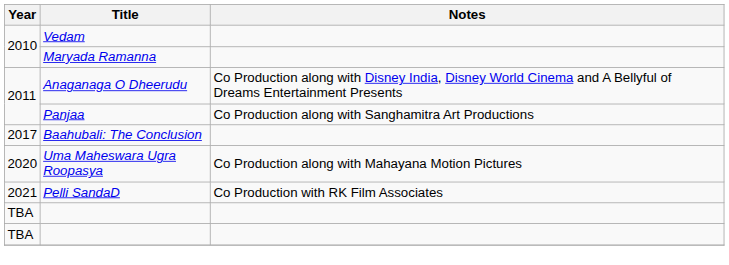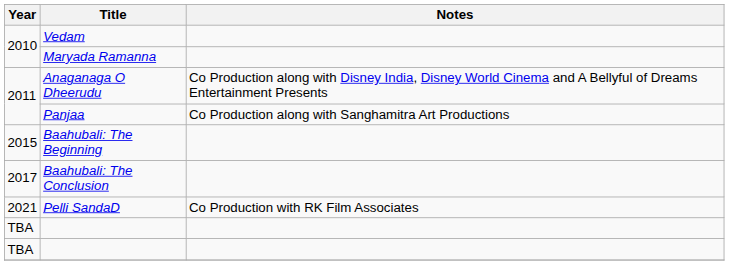+ row: 2015 | Baahubali: The Beginning
- row: 2020 | Uma Maheswara Ugra Roopasya | Co Production along with Mahayana Motion Pictures
